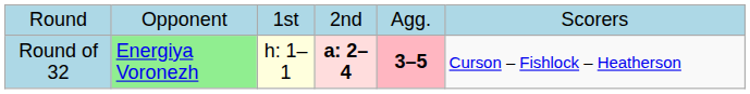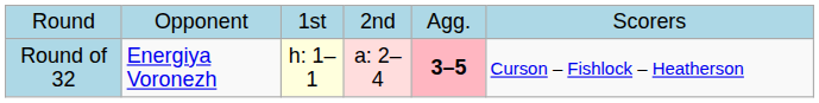Round of 32 | column 2: lightgreen background -> no background
Round of 32 | column 4: bold -> normal
